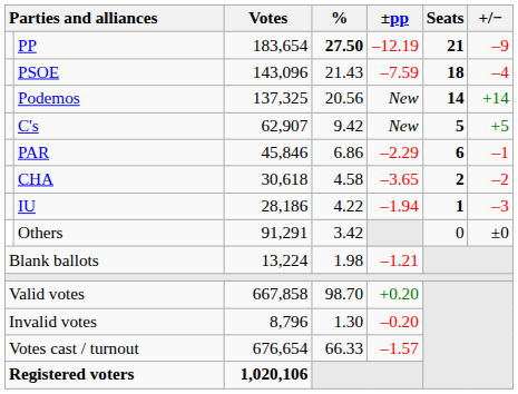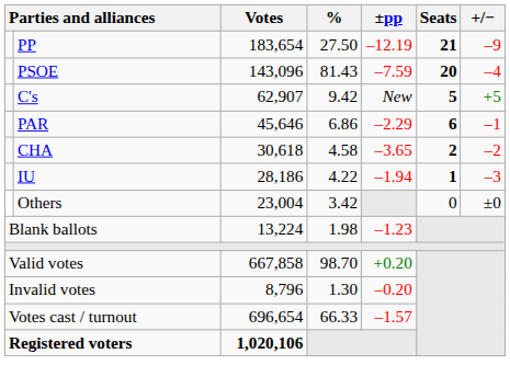PP | %: bold -> normal
PSOE | %: 21.43 -> 81.43
PSOE | Seats: 18 -> 20
- row: Podemos | 137,325 | 20.56 | New | 14 | +14
PAR | Votes: 45,846 -> 45,646
Others | Votes: 91,291 -> 23,004
Blank ballots | ±pp: –1.21 -> –1.23
Votes cast / turnout | Votes: 676,654 -> 696,654
